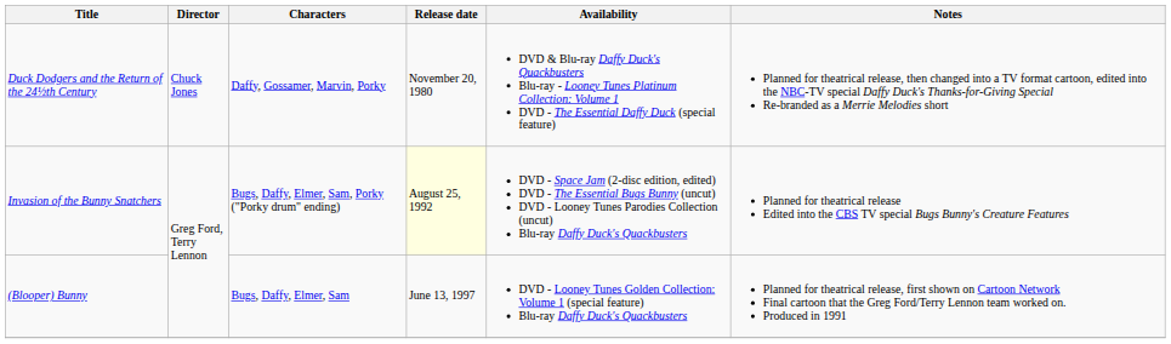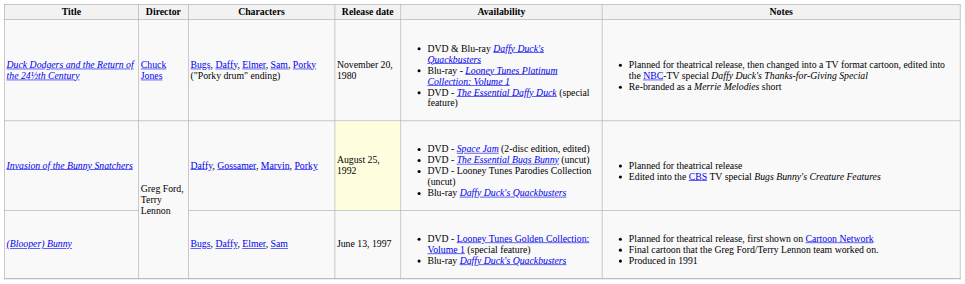Duck Dodgers and the Return of the 24½th Century | Characters: Daffy, Gossamer, Marvin, Porky -> Bugs, Daffy, Elmer, Sam, Porky ("Porky drum" ending)
Invasion of the Bunny Snatchers | Characters: Bugs, Daffy, Elmer, Sam, Porky ("Porky drum" ending) -> Daffy, Gossamer, Marvin, Porky
